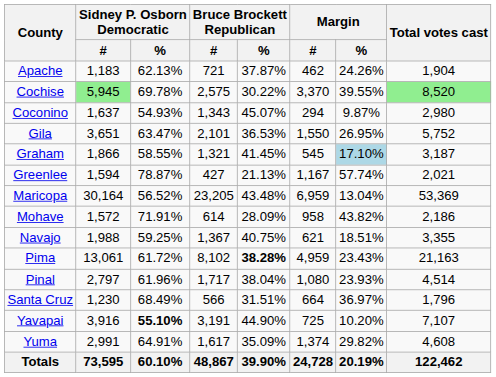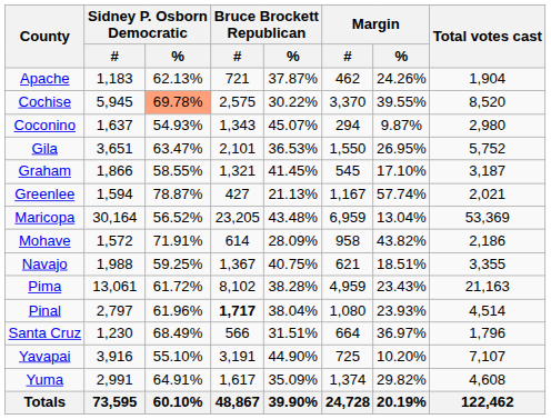Cochise | Sidney P. Osborn Democratic / #: lightgreen background -> no background
Cochise | Sidney P. Osborn Democratic / %: no background -> lightsalmon background
Cochise | Total votes cast: lightgreen background -> no background
Graham | Margin / %: lightblue background -> no background
Pima | Bruce Brockett Republican / %: bold -> normal
Pinal | Bruce Brockett Republican / #: normal -> bold
Yavapai | Sidney P. Osborn Democratic / %: bold -> normal
